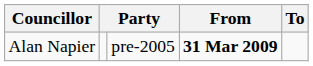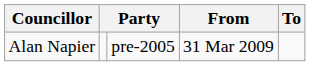Alan Napier | From: bold -> normal
